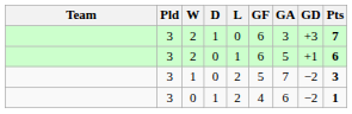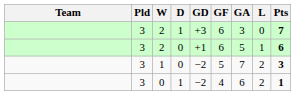columns swapped: L <-> GD
